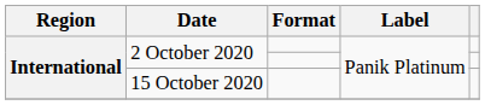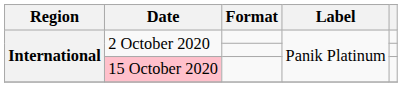15 October 2020 | Date: no background -> pink background
